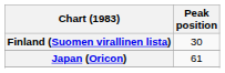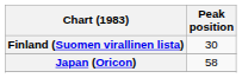Japan (Oricon) | Peak position: 61 -> 58
